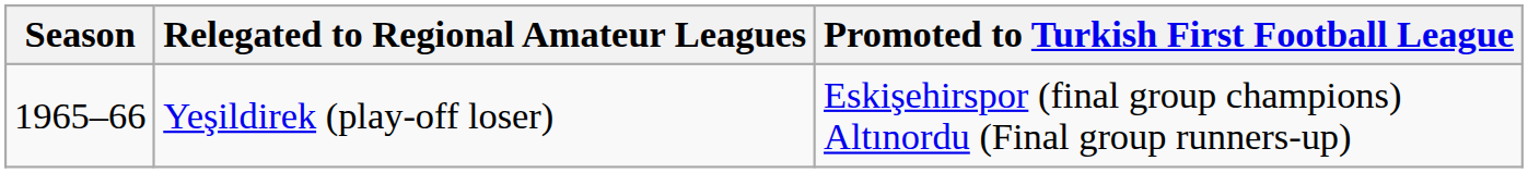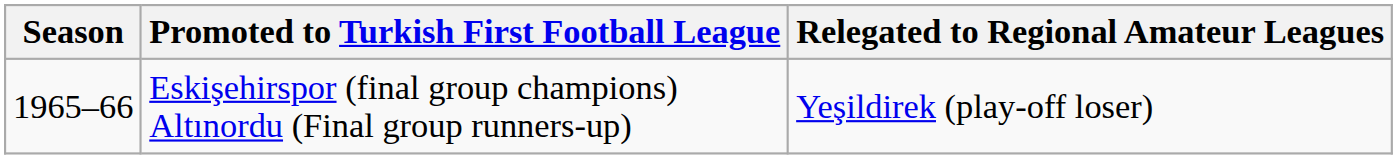columns swapped: Promoted to Turkish First Football League <-> Relegated to Regional Amateur Leagues
